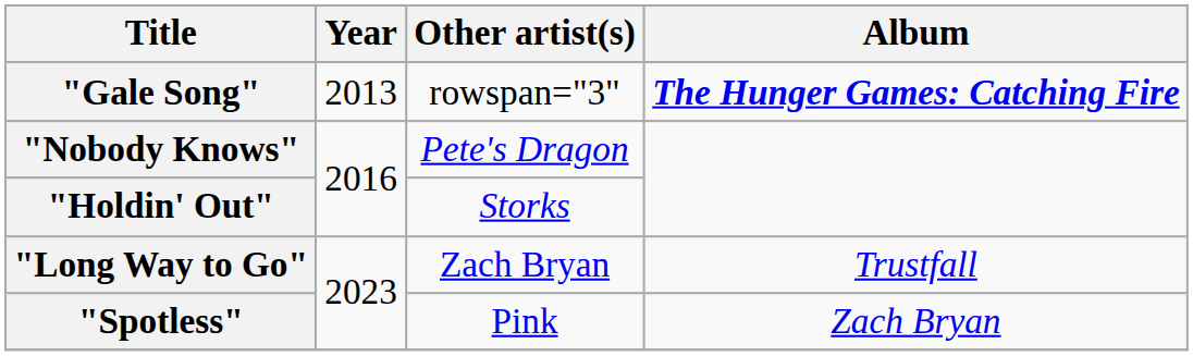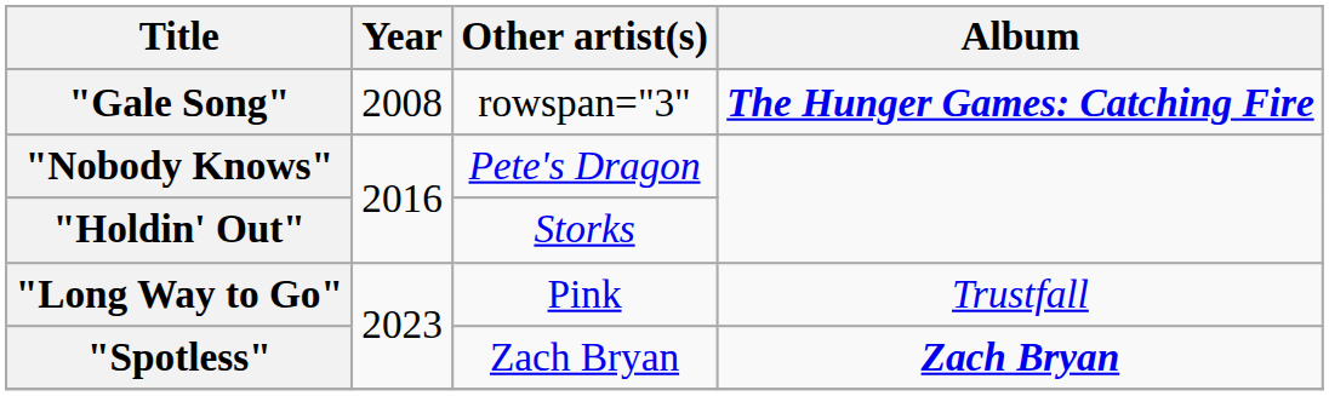"Gale Song" | Year: 2013 -> 2008
"Long Way to Go" | Other artist(s): Zach Bryan -> Pink
"Spotless" | Other artist(s): Pink -> Zach Bryan
"Spotless" | Album: normal -> bold
